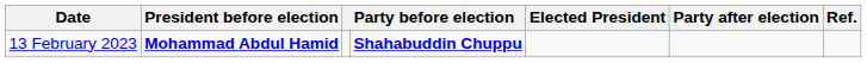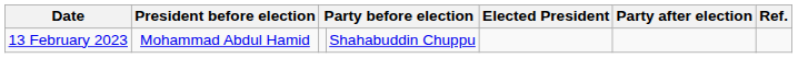13 February 2023 | President before election: bold -> normal
13 February 2023 | column 4: bold -> normal
